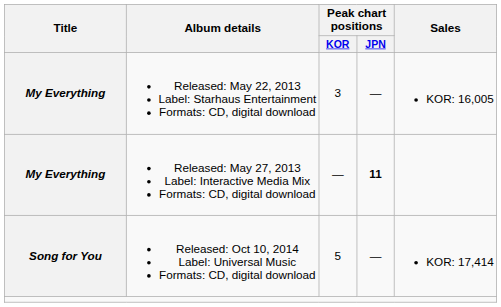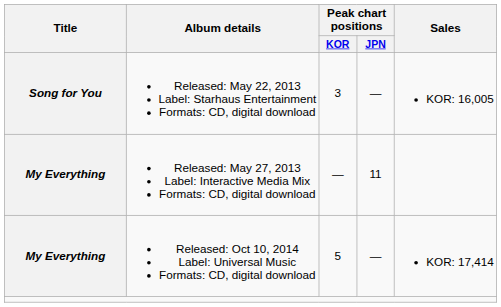row 3 | Title: My Everything -> Song for You
row 4 | Peak chart positions / JPN: bold -> normal
row 5 | Title: Song for You -> My Everything
